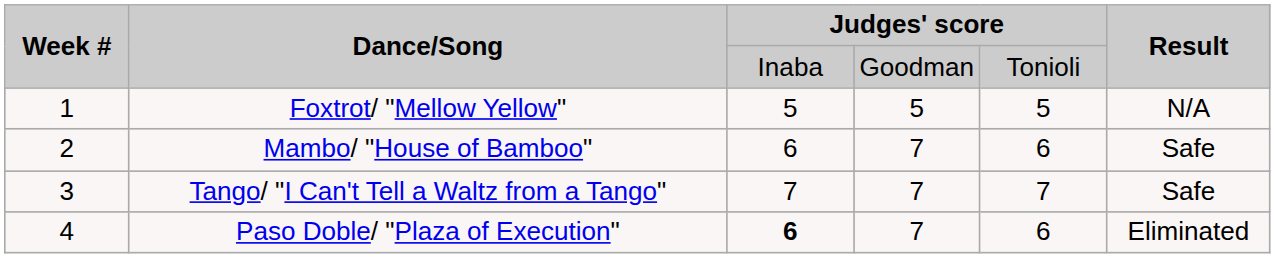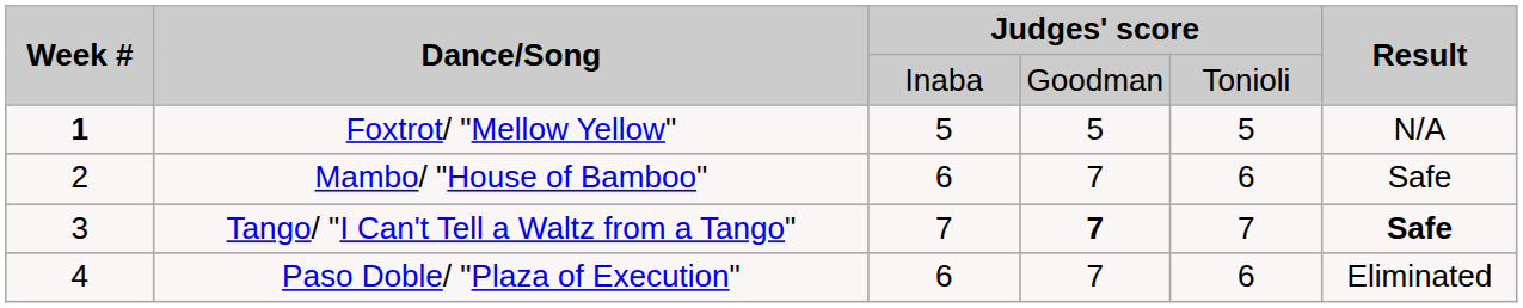Foxtrot/ "Mellow Yellow" | Week #: normal -> bold
Tango/ "I Can't Tell a Waltz from a Tango" | column 4: normal -> bold
Tango/ "I Can't Tell a Waltz from a Tango" | Result: normal -> bold
Paso Doble/ "Plaza of Execution" | column 3: bold -> normal
